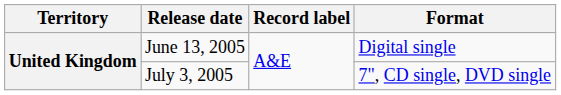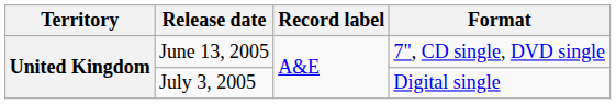June 13, 2005 | Format: Digital single -> 7", CD single, DVD single
July 3, 2005 | Format: 7", CD single, DVD single -> Digital single
